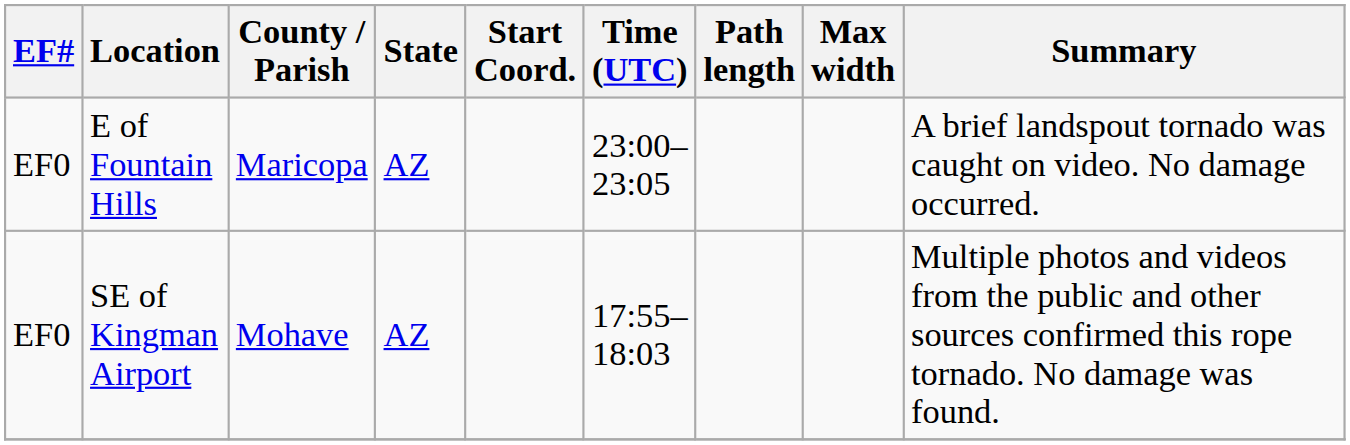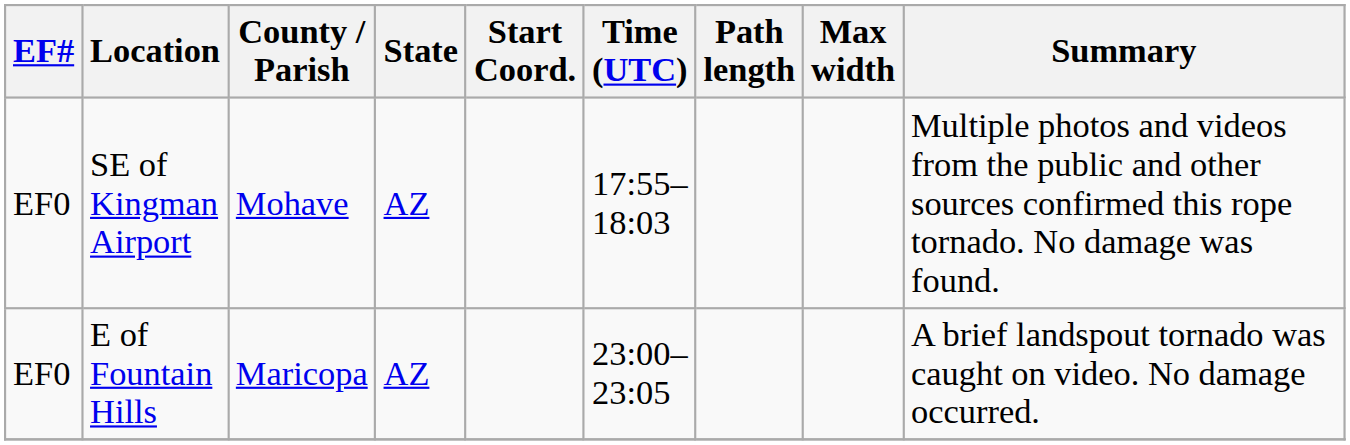rows swapped: SE of Kingman Airport <-> E of Fountain Hills
